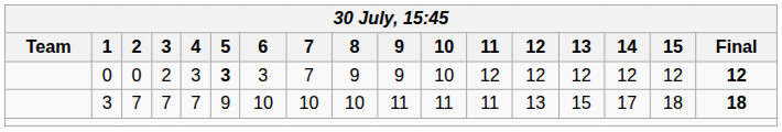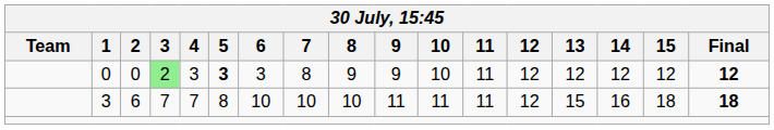row 3 | 3: no background -> lightgreen background
row 3 | 7: 7 -> 8
row 3 | 11: 12 -> 11
row 4 | 2: 7 -> 6
row 4 | 5: 9 -> 8
row 4 | 12: 13 -> 12
row 4 | 14: 17 -> 16
